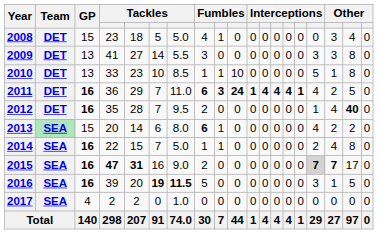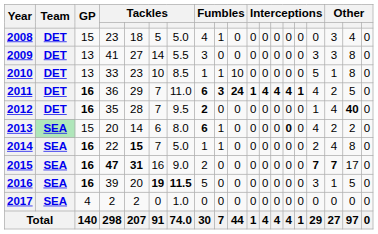2012 | column 8: normal -> bold
2013 | column 14: normal -> bold
2014 | column 5: normal -> bold
2015 | column 16: lightgrey background -> no background
